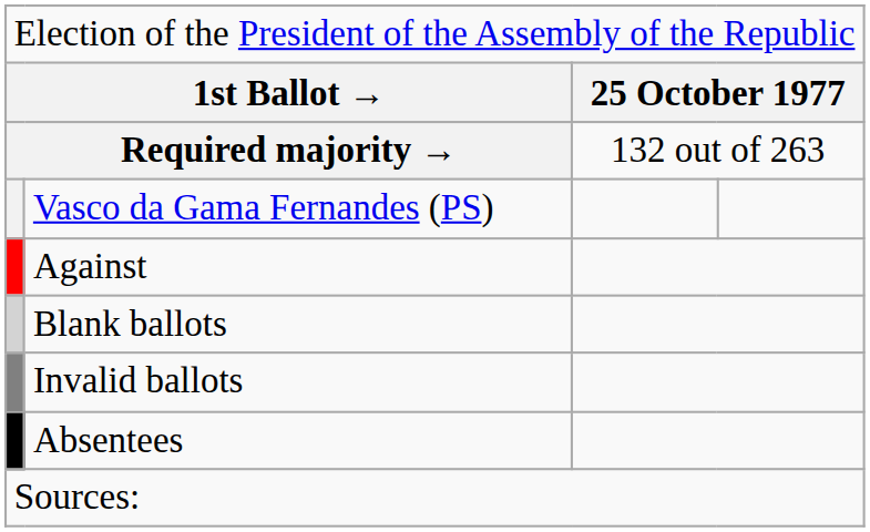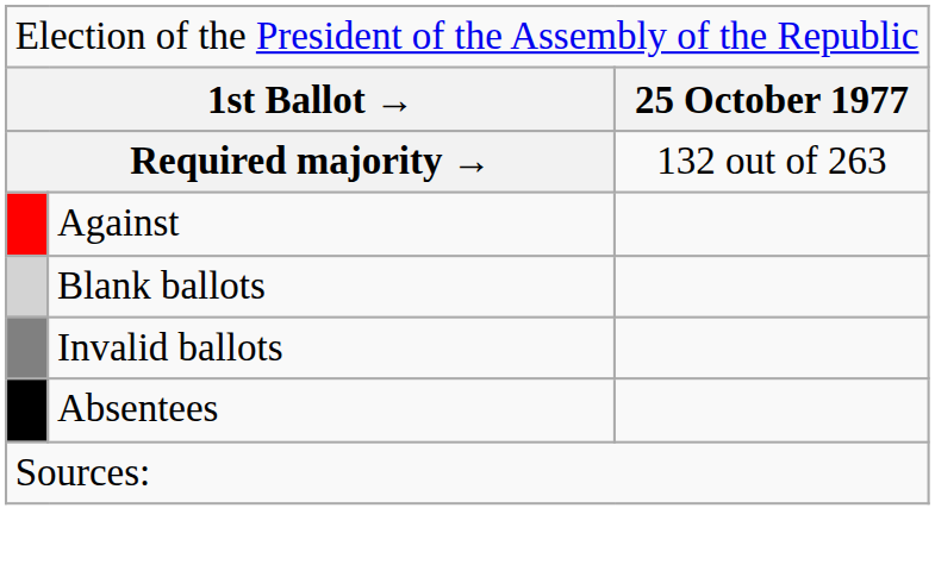- row: Vasco da Gama Fernandes (PS)
